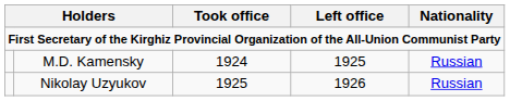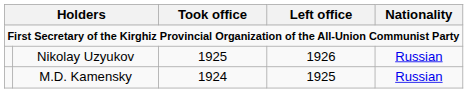rows swapped: M.D. Kamensky <-> Nikolay Uzyukov
